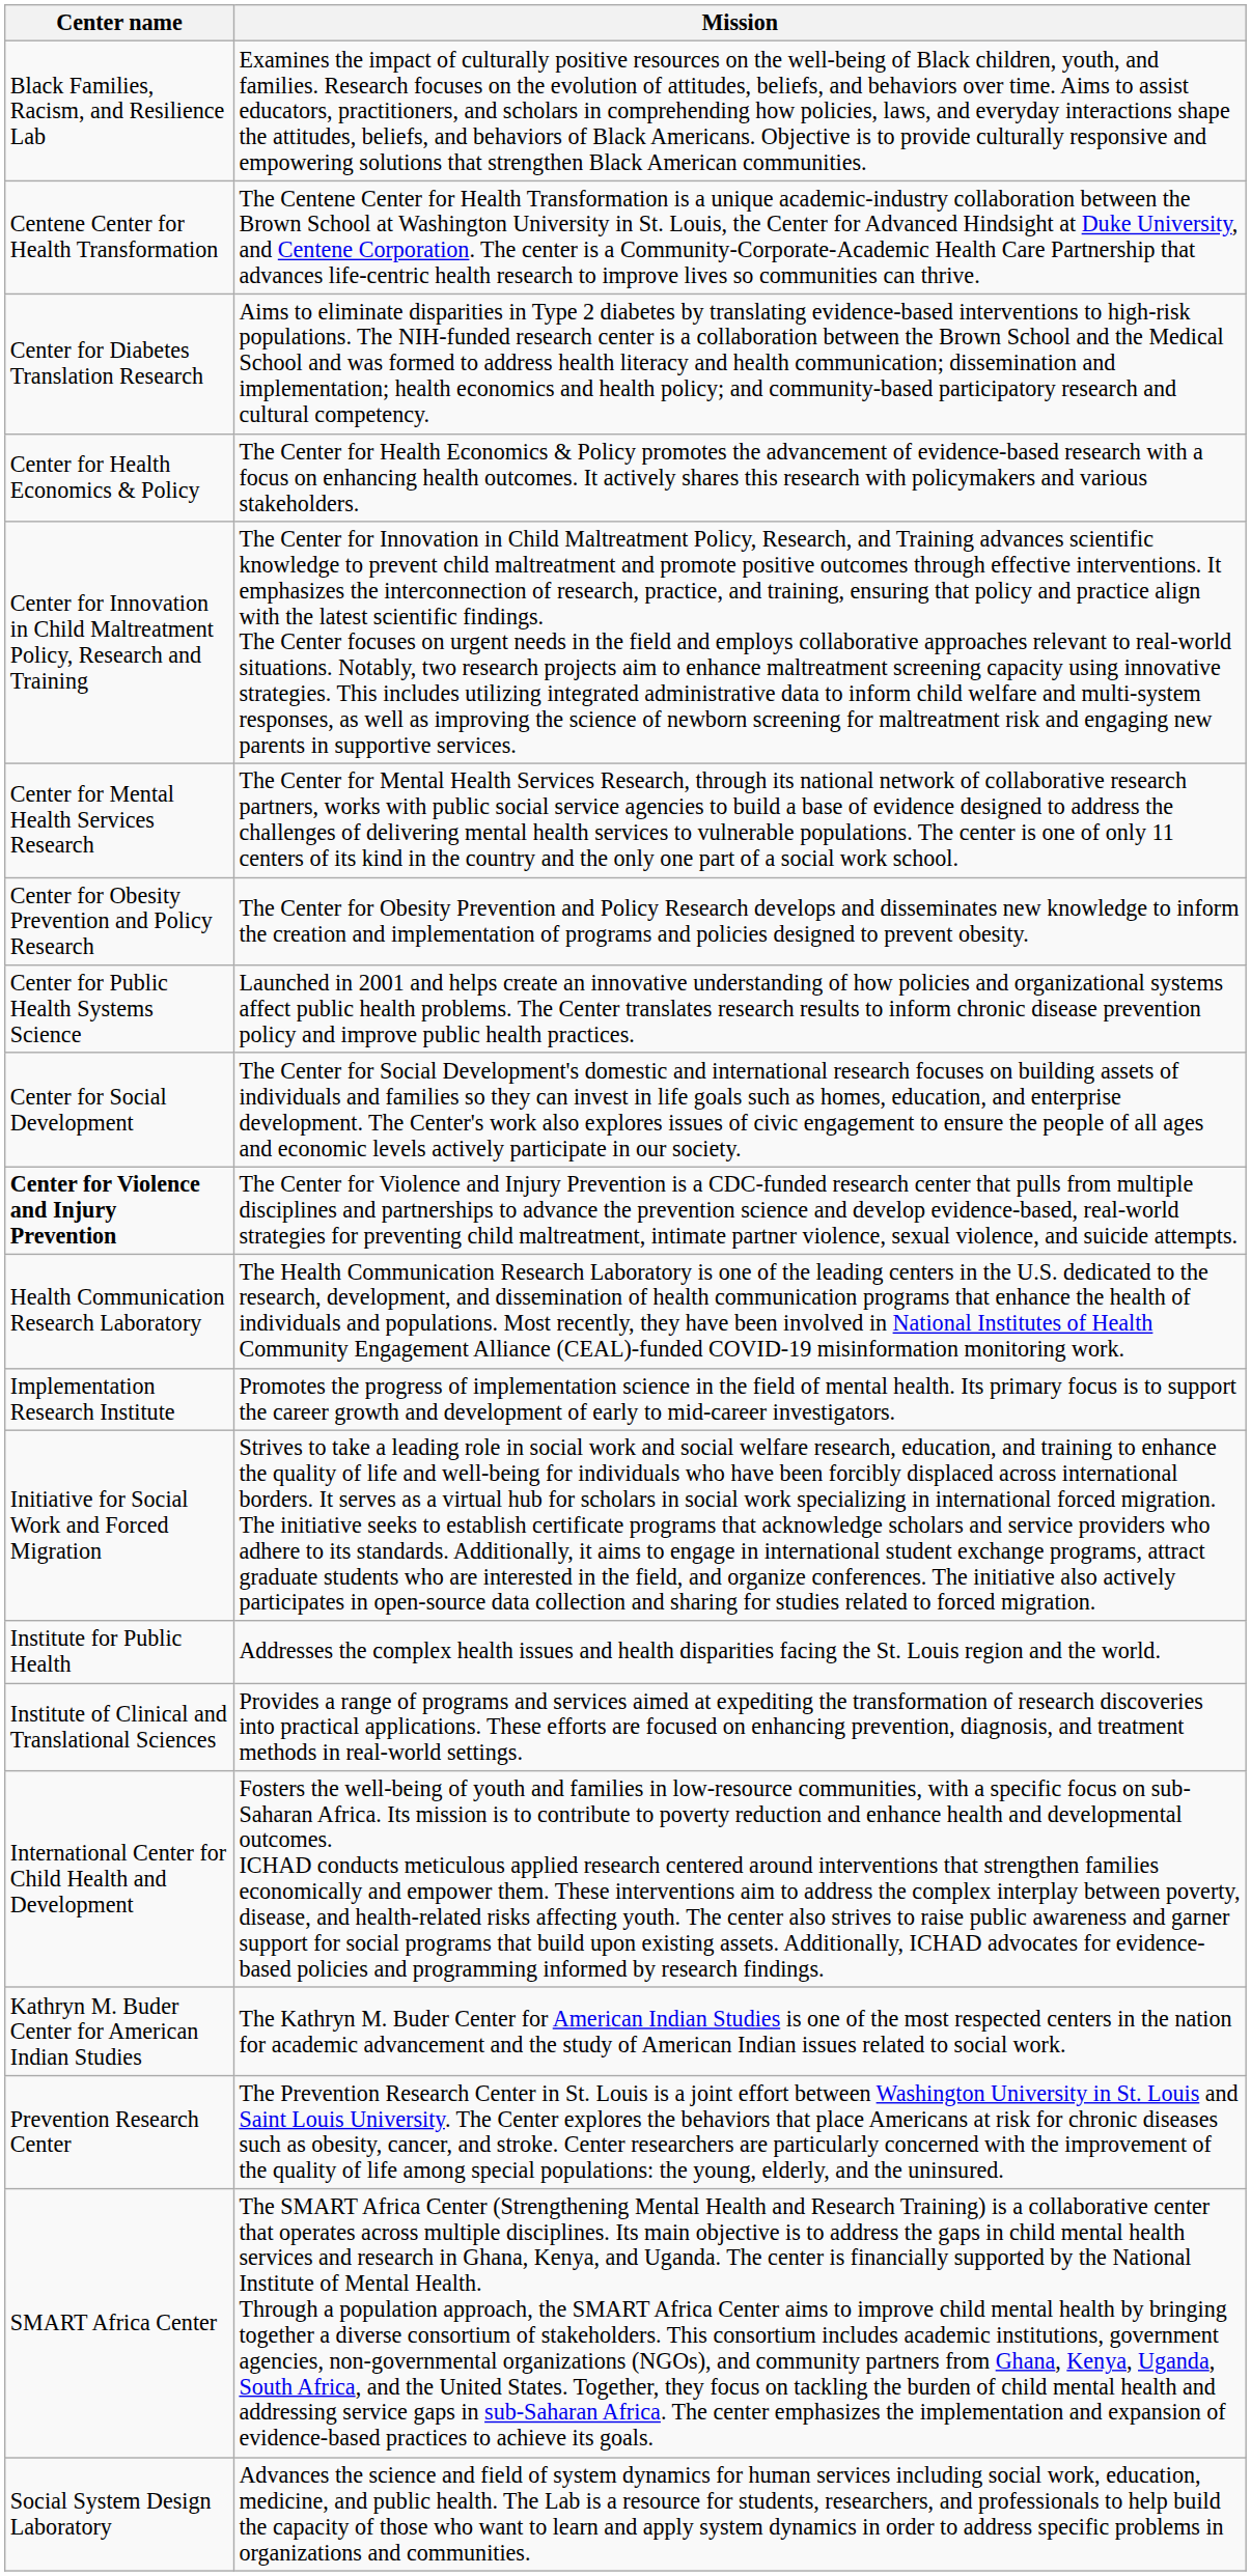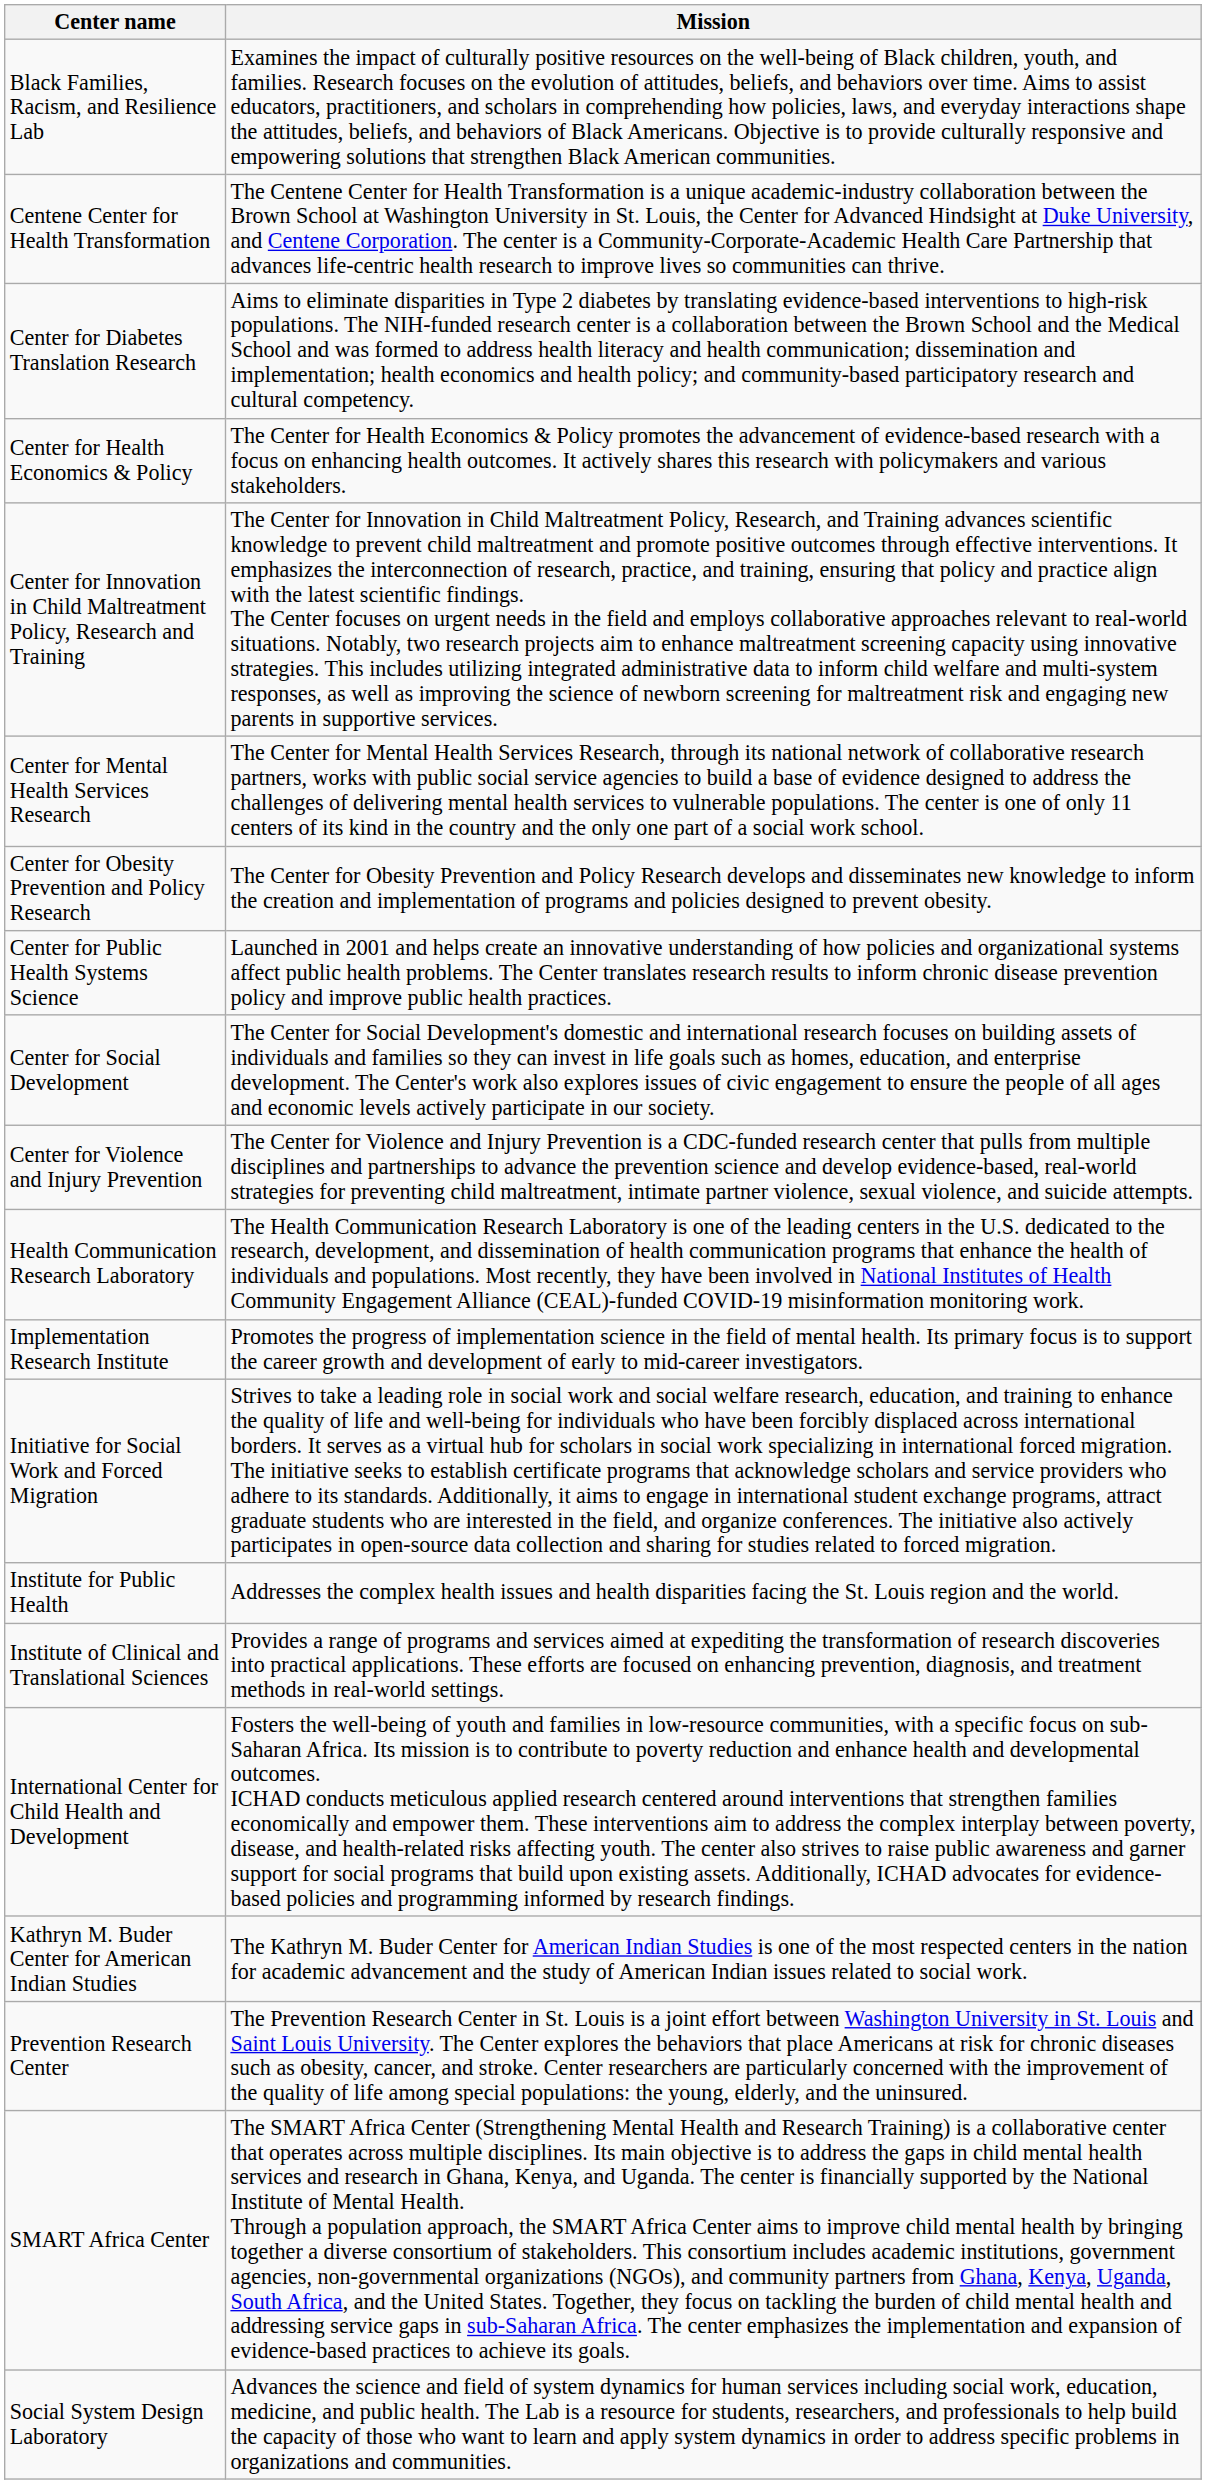Center for Violence and Injury Prevention | Center name: bold -> normal
